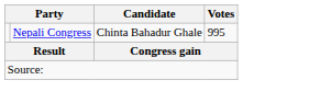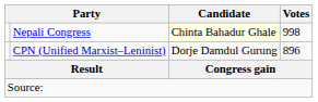Nepali Congress | Candidate: no background -> lightyellow background
Nepali Congress | Votes: 995 -> 998
+ row: CPN (Unified Marxist–Leninist) | Dorje Damdul Gurung | 896
